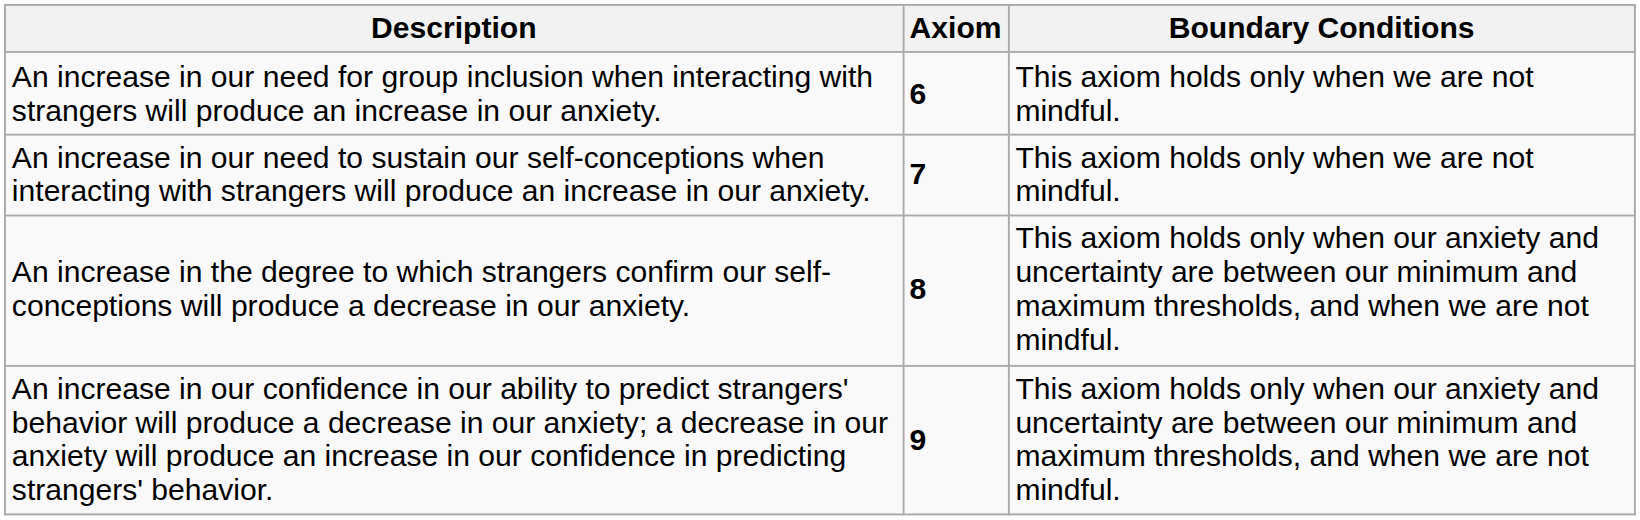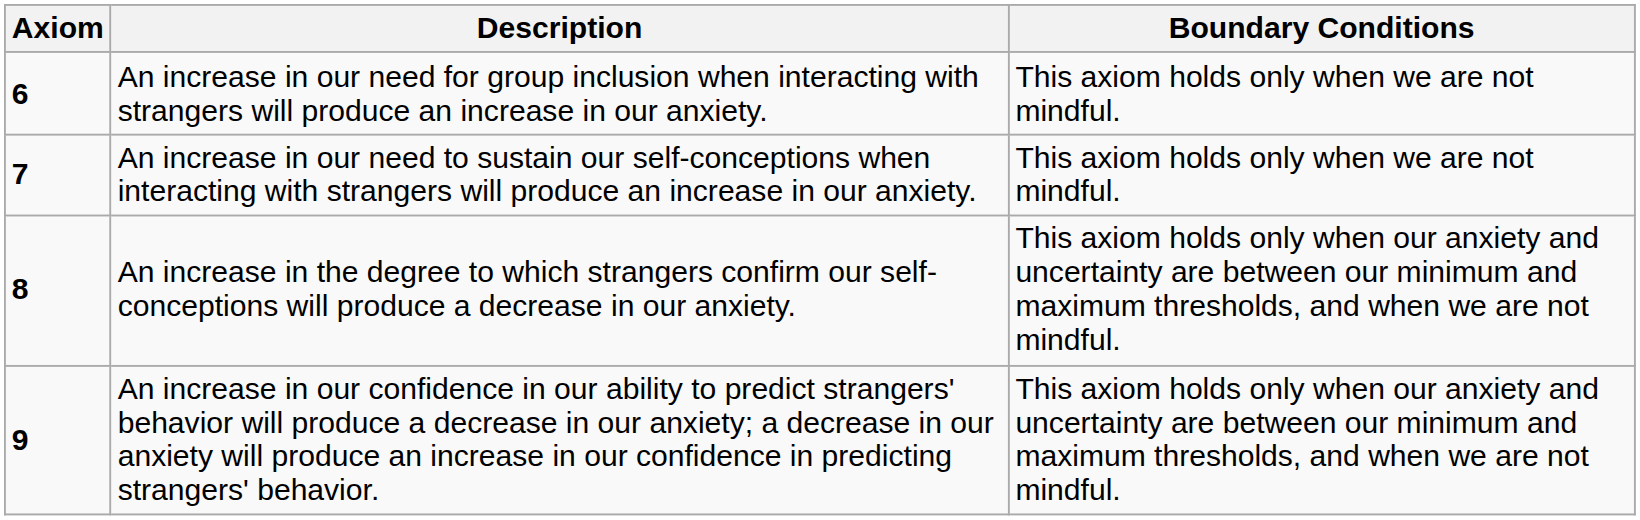columns swapped: Axiom <-> Description
